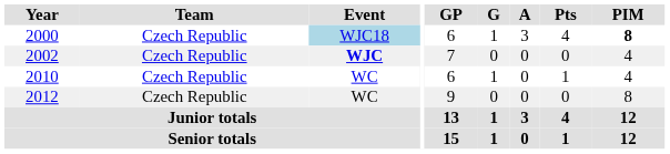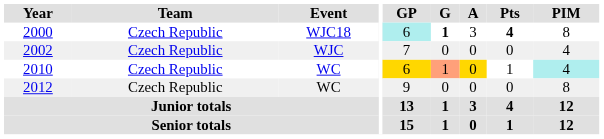2000 | Event: lightblue background -> no background
2000 | GP: no background -> paleturquoise background
2000 | G: normal -> bold
2000 | Pts: normal -> bold
2000 | PIM: bold -> normal
2002 | Event: bold -> normal
2010 | GP: no background -> gold background
2010 | G: no background -> lightsalmon background
2010 | A: no background -> gold background
2010 | PIM: no background -> paleturquoise background
